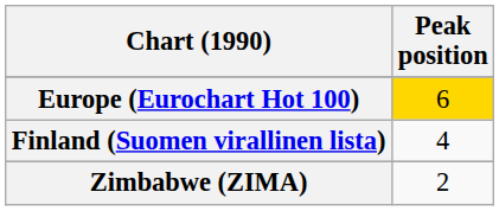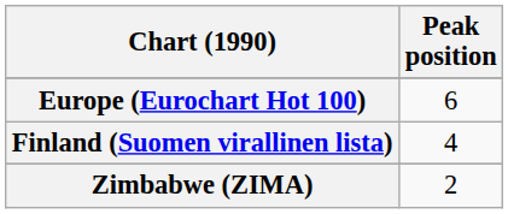Europe (Eurochart Hot 100) | Peak position: gold background -> no background
